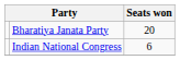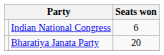rows swapped: Bharatiya Janata Party <-> Indian National Congress
